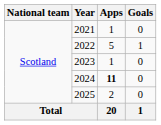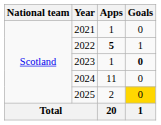2022 | Apps: normal -> bold
2023 | Goals: normal -> bold
2024 | Apps: bold -> normal
2025 | Goals: no background -> gold background
